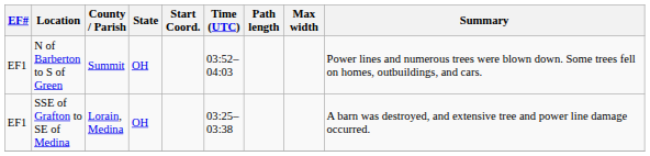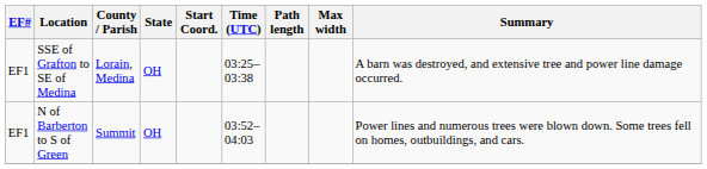rows swapped: SSE of Grafton to SE of Medina <-> N of Barberton to S of Green
